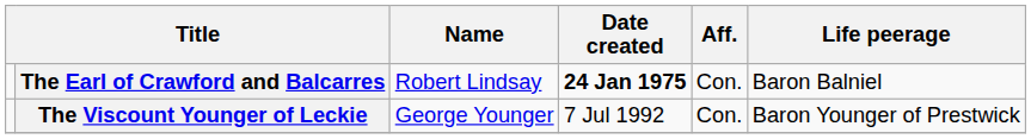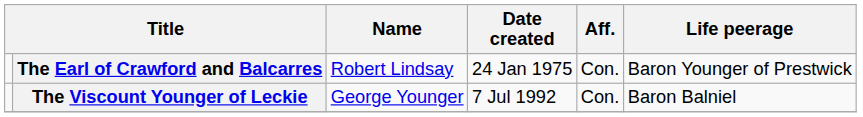The Earl of Crawford and Balcarres | Date created: bold -> normal
The Earl of Crawford and Balcarres | Life peerage: Baron Balniel -> Baron Younger of Prestwick
The Viscount Younger of Leckie | Life peerage: Baron Younger of Prestwick -> Baron Balniel
